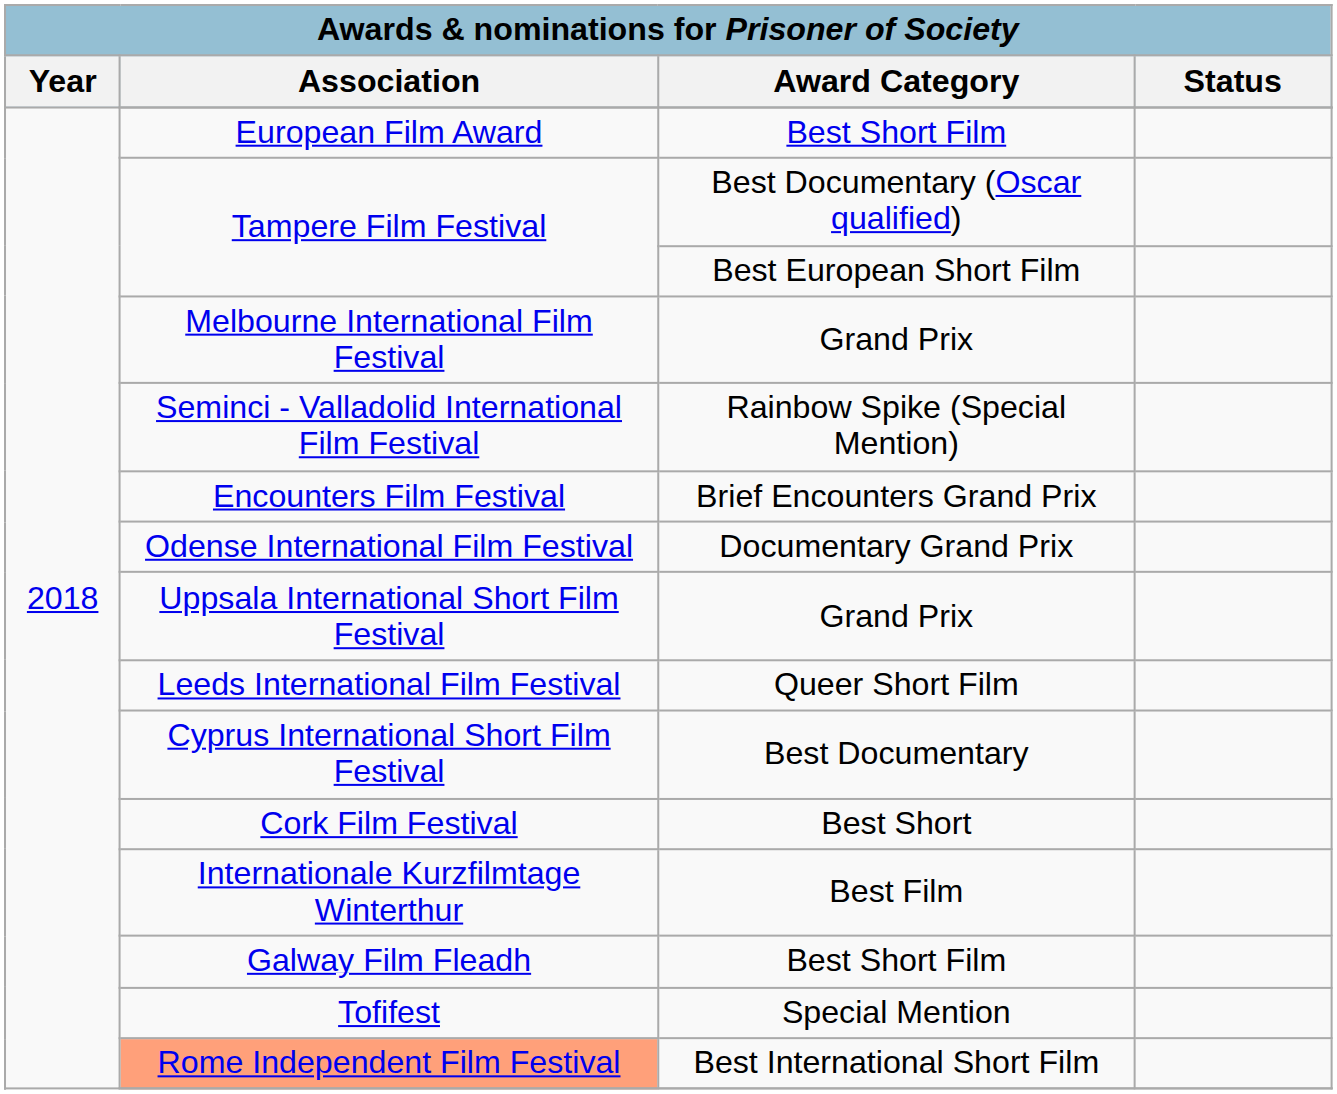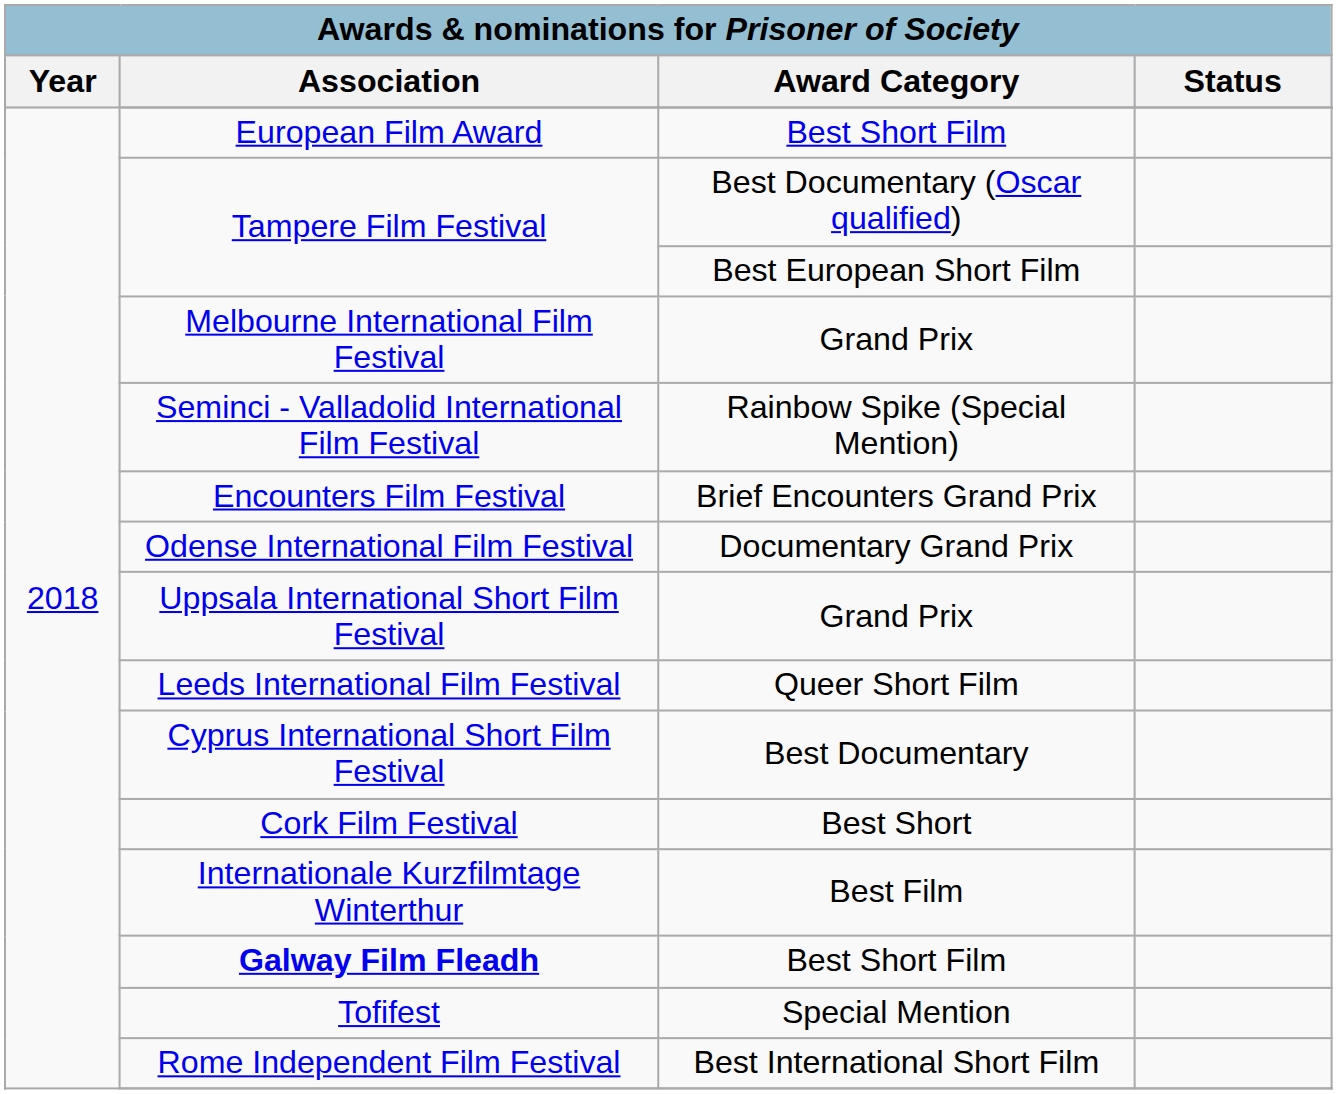Galway Film Fleadh | column 2: normal -> bold
Rome Independent Film Festival | column 2: lightsalmon background -> no background
